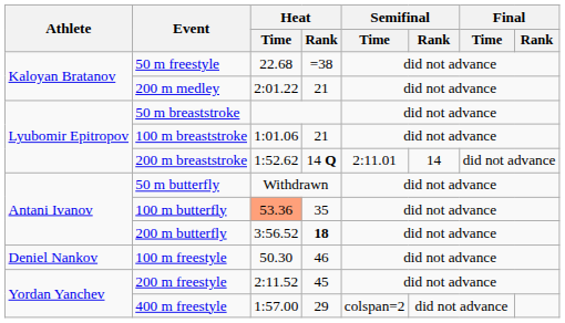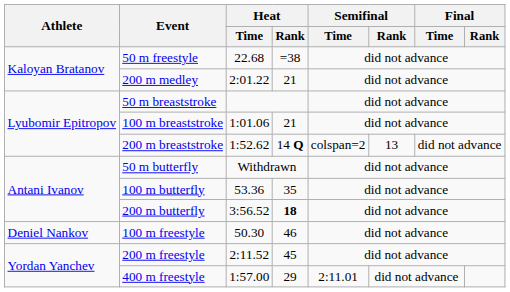200 m breaststroke | Semifinal / Time: 2:11.01 -> colspan=2
200 m breaststroke | Semifinal / Rank: 14 -> 13
100 m butterfly | Heat / Time: lightsalmon background -> no background
400 m freestyle | Semifinal / Time: colspan=2 -> 2:11.01
